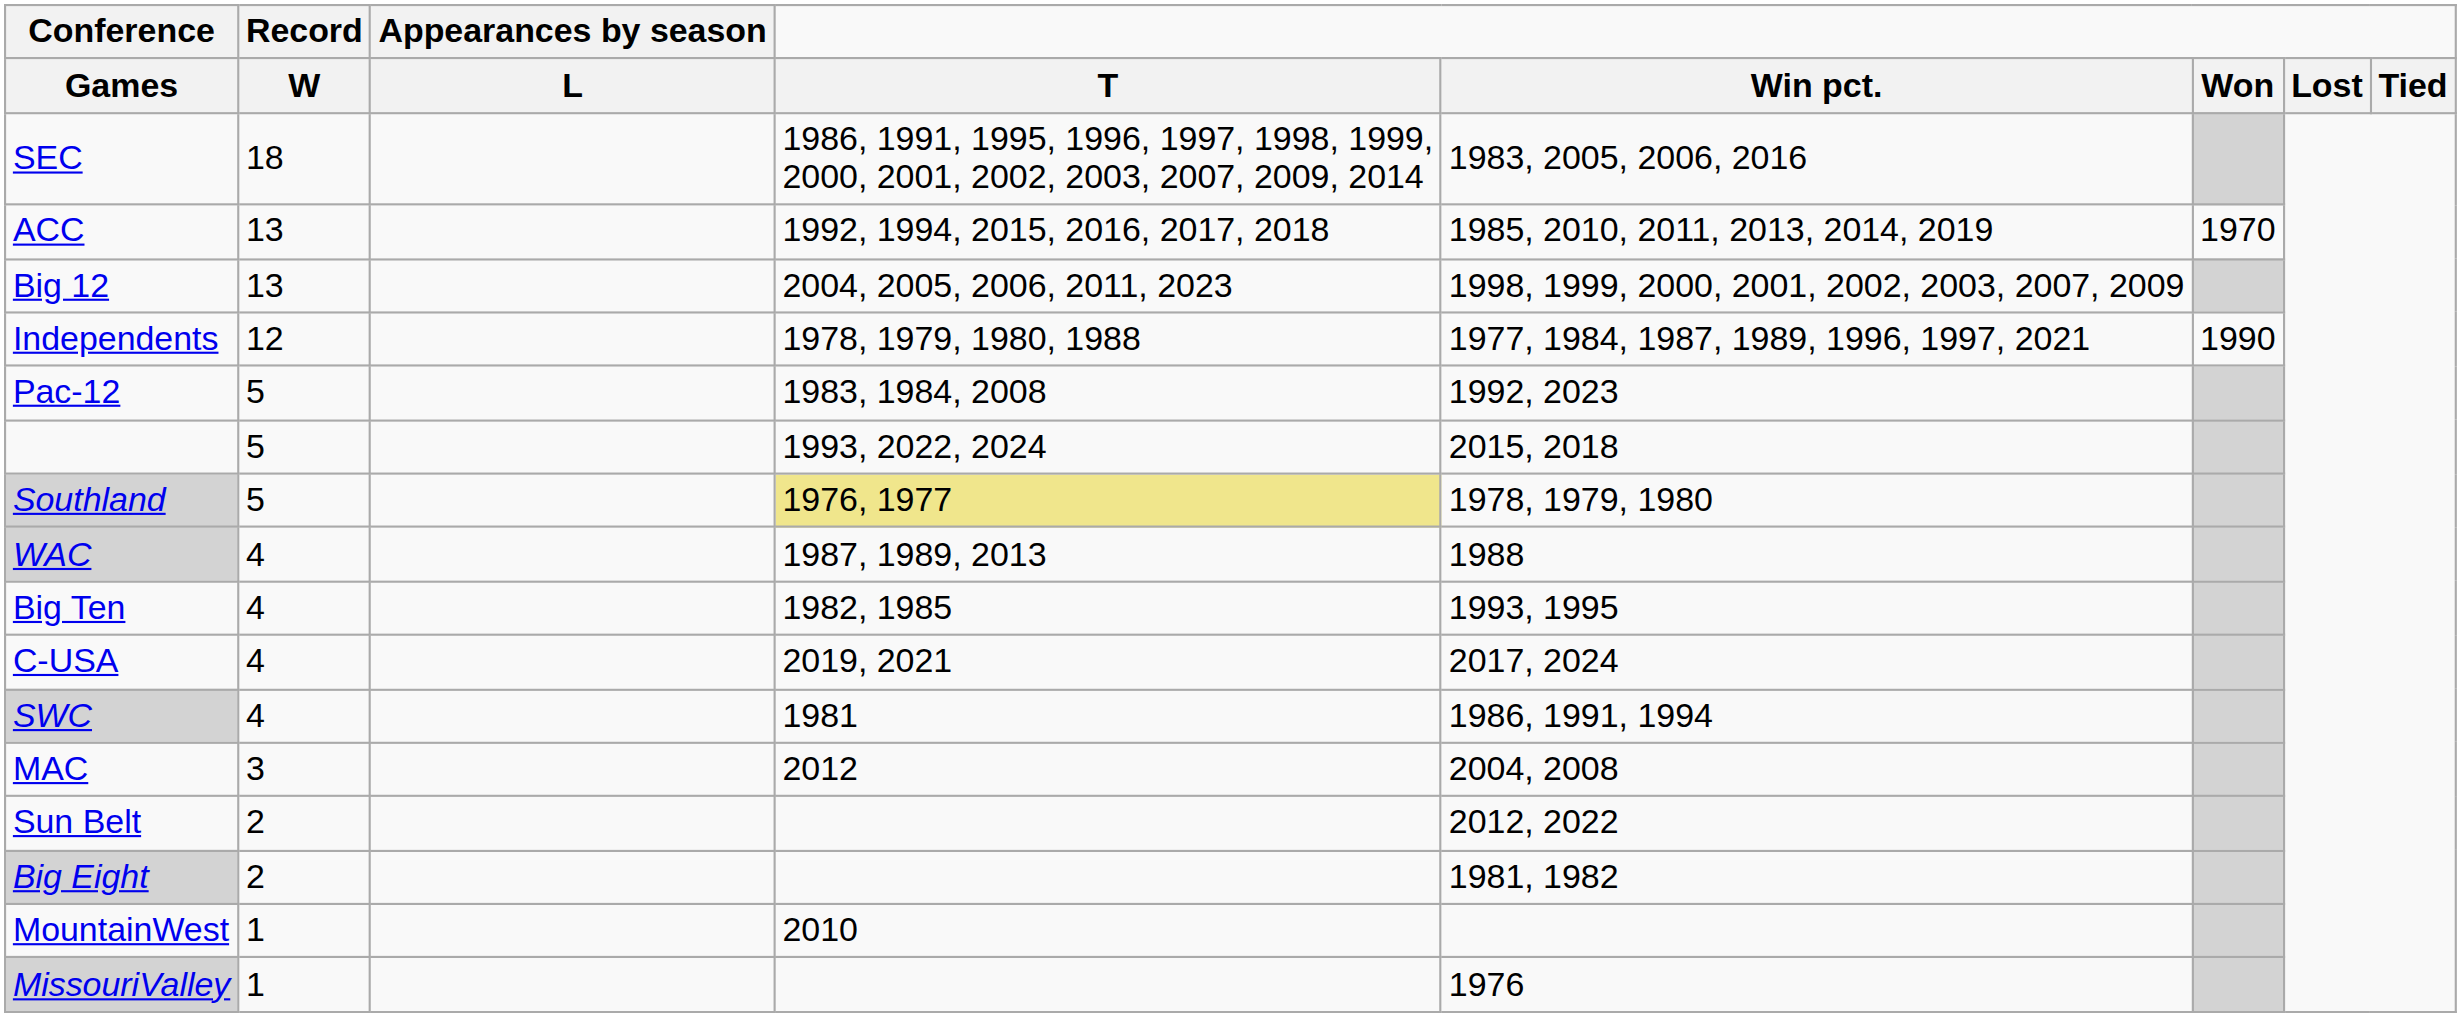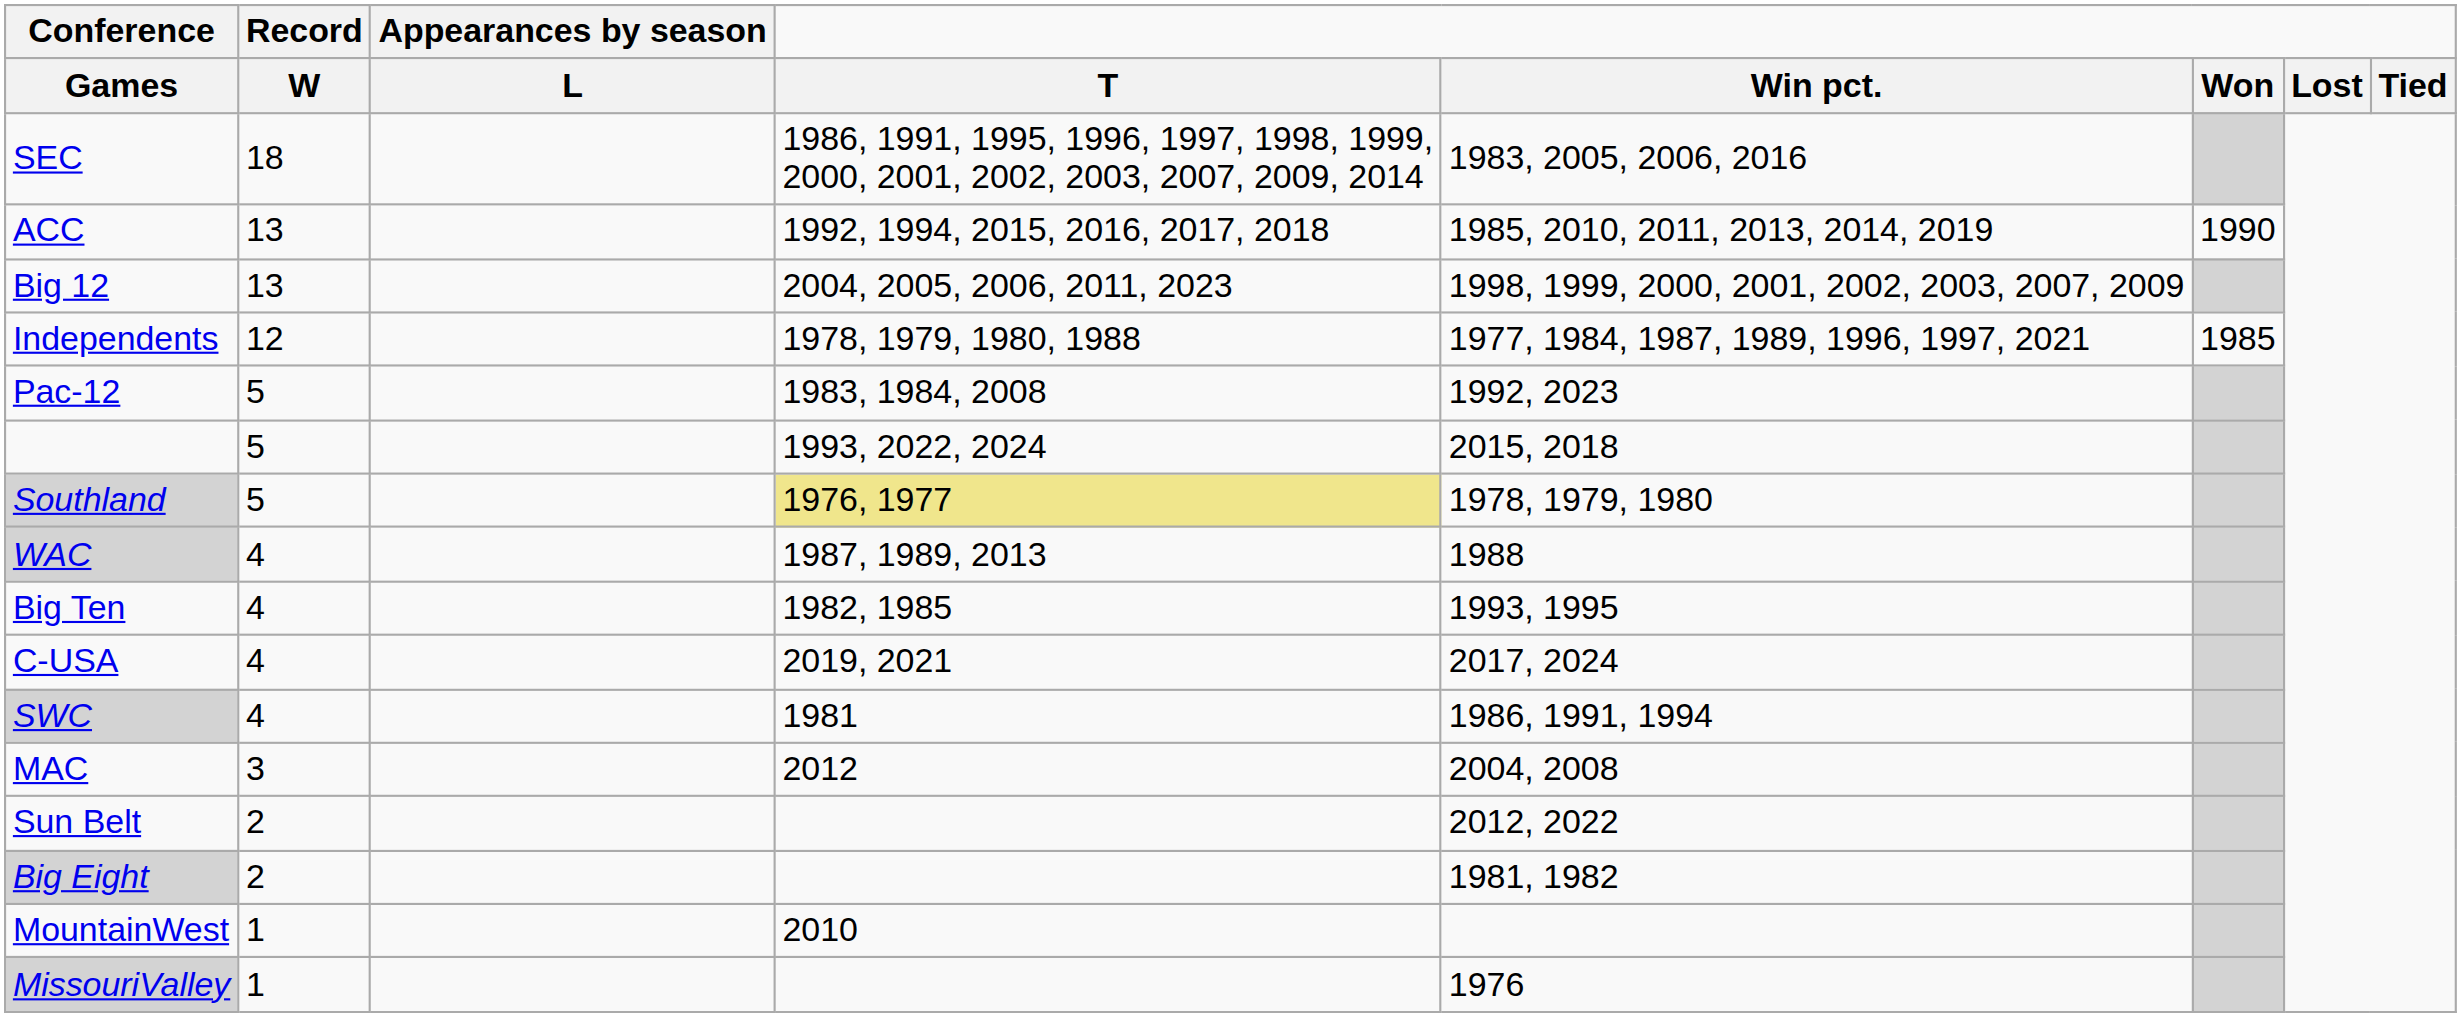ACC | Won: 1970 -> 1990
Independents | Won: 1990 -> 1985
